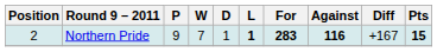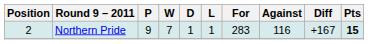Northern Pride | L: bold -> normal
Northern Pride | For: bold -> normal
Northern Pride | Against: bold -> normal
